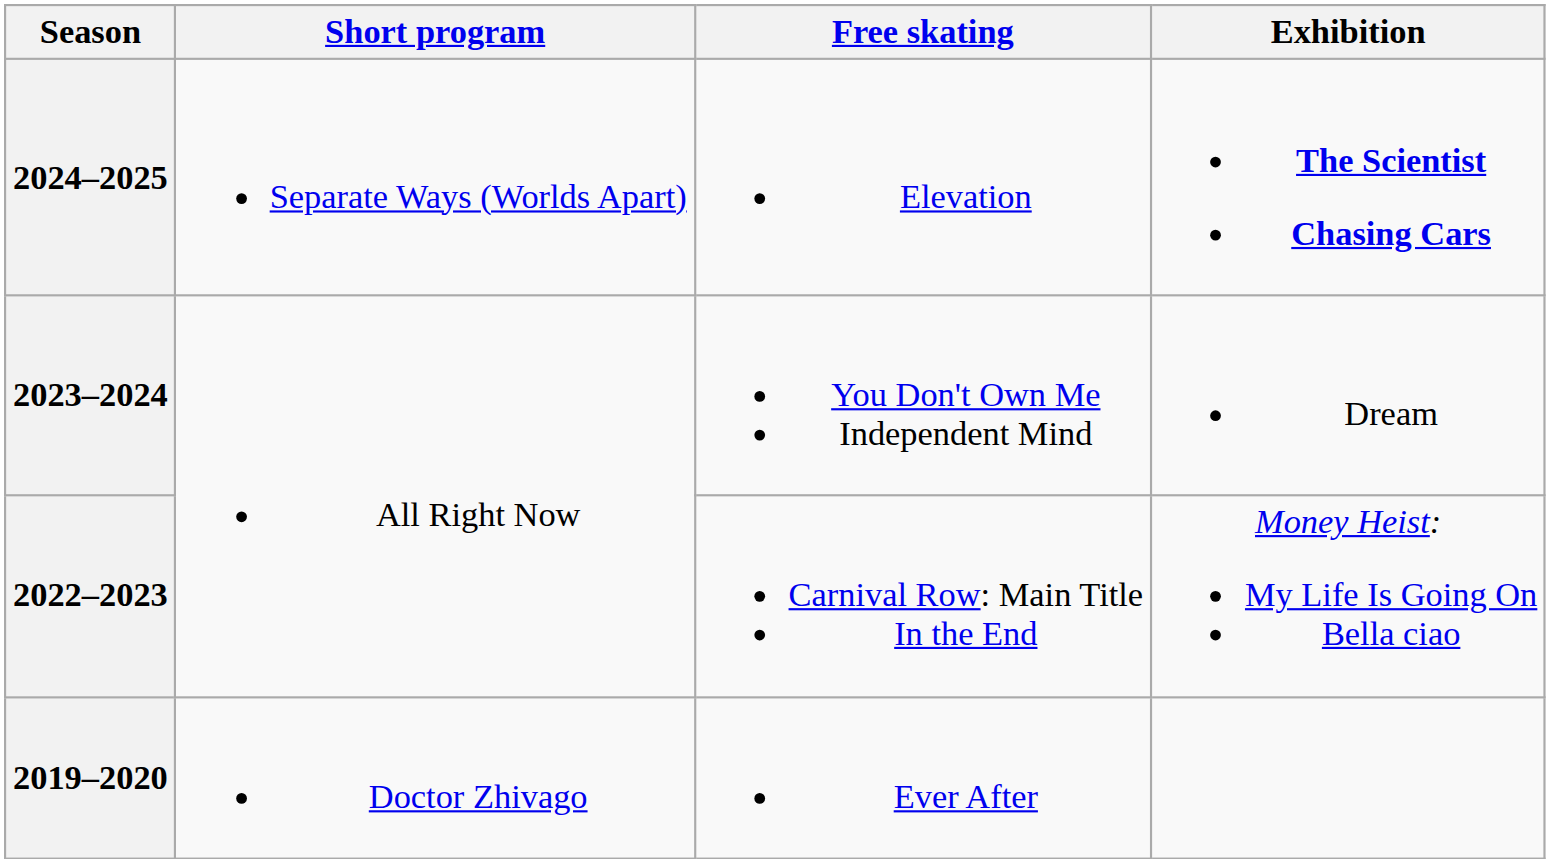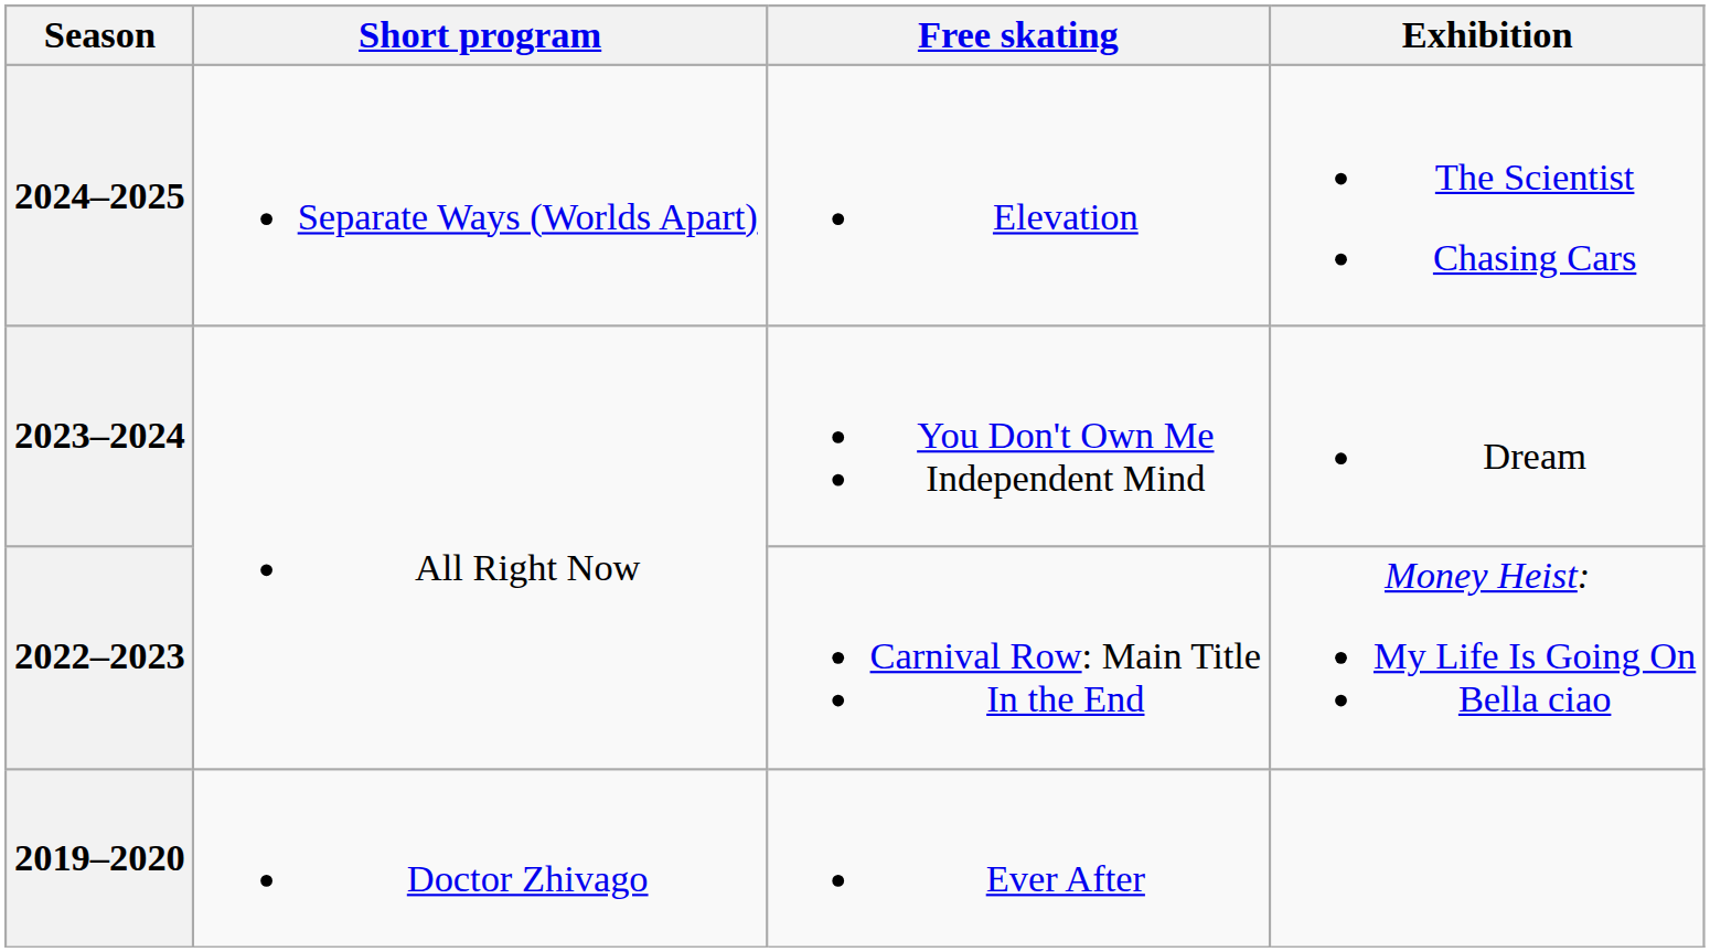2024–2025 | Exhibition: bold -> normal
